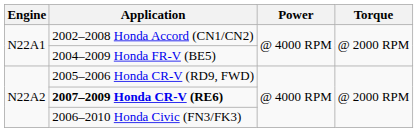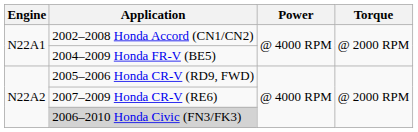2007–2009 Honda CR-V (RE6) | Application: bold -> normal
2006–2010 Honda Civic (FN3/FK3) | Application: no background -> lightgrey background
